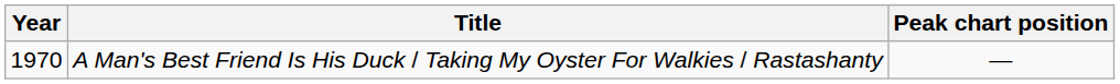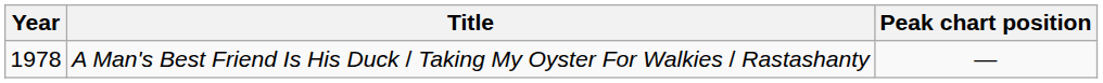row 2 | Year: 1970 -> 1978
